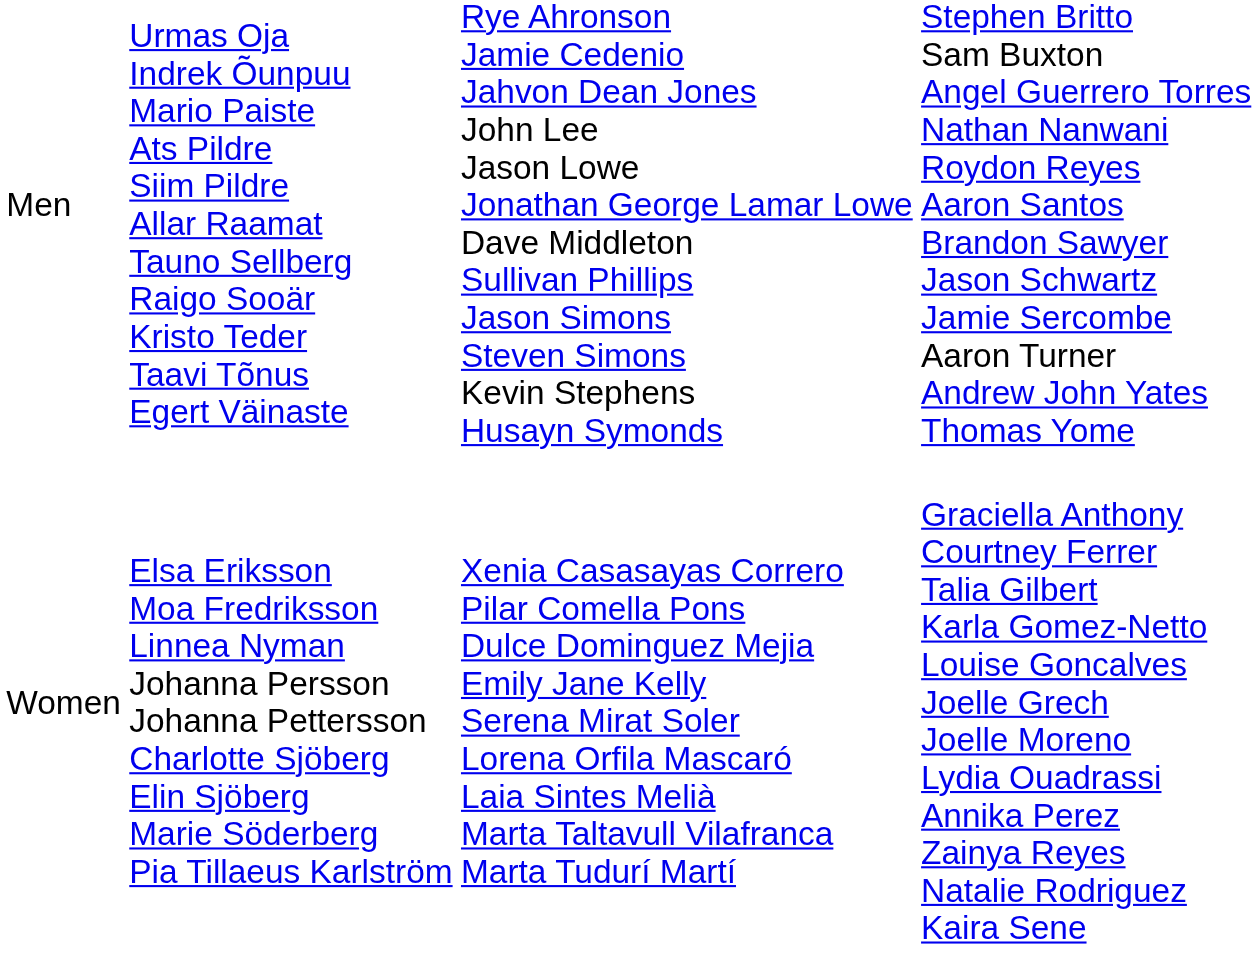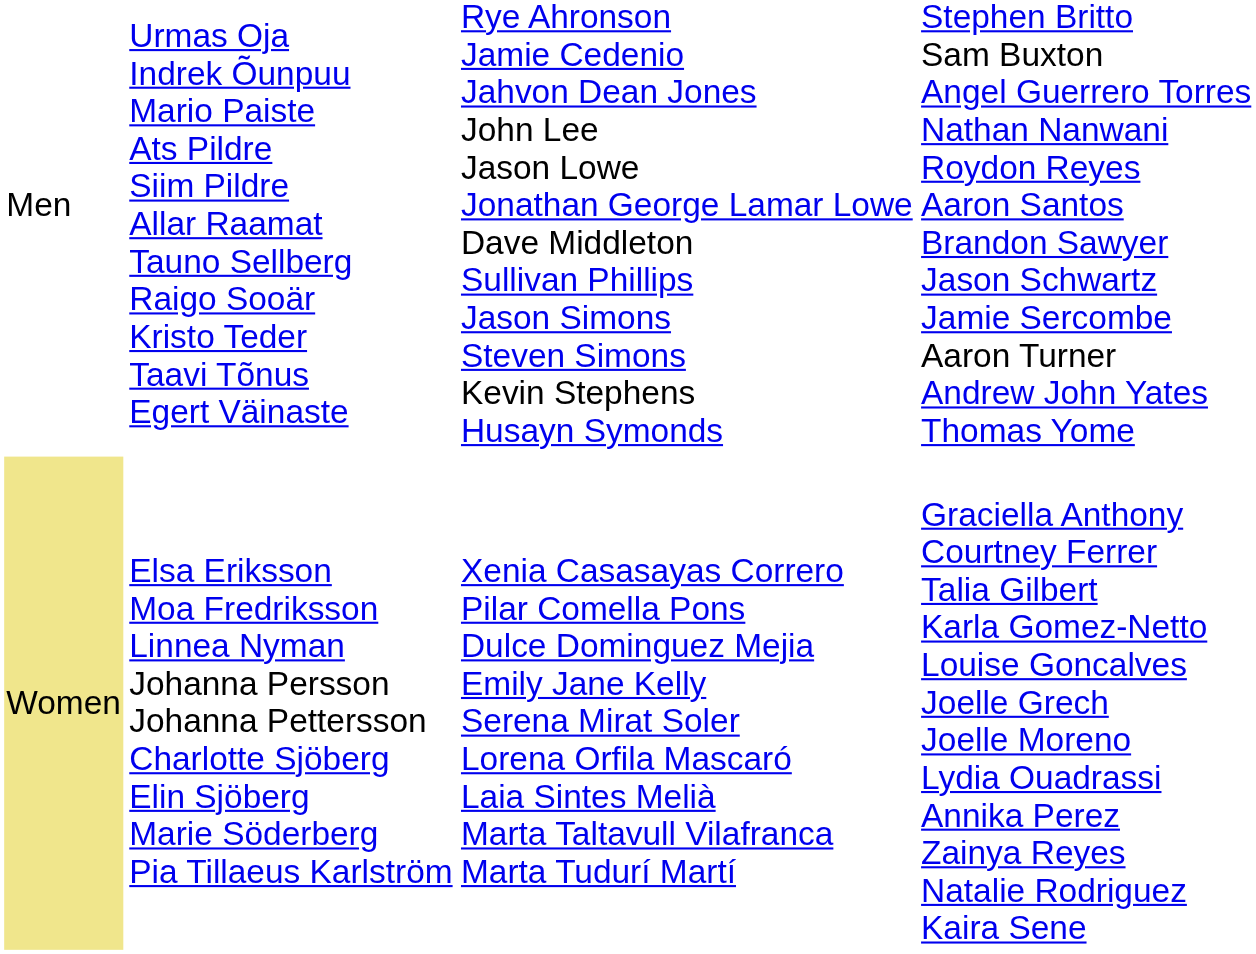Women | column 1: no background -> khaki background
